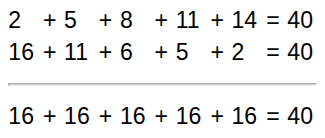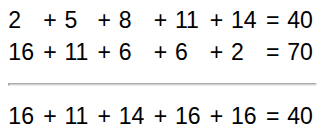row 2 | column 7: 5 -> 6
row 2 | column 11: 40 -> 70
row 3 | column 3: 16 -> 11
row 3 | column 5: 16 -> 14
